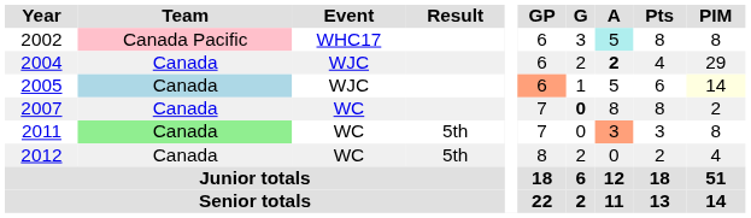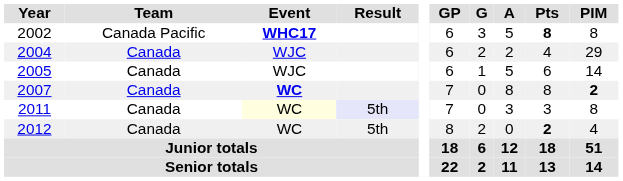2002 | Team: pink background -> no background
2002 | Event: normal -> bold
2002 | A: paleturquoise background -> no background
2002 | Pts: normal -> bold
2004 | A: bold -> normal
2005 | Team: lightblue background -> no background
2005 | GP: lightsalmon background -> no background
2005 | PIM: lightyellow background -> no background
2007 | Event: normal -> bold
2007 | G: bold -> normal
2007 | PIM: normal -> bold
2011 | Team: lightgreen background -> no background
2011 | Event: no background -> lightyellow background
2011 | Result: no background -> lavender background
2011 | A: lightsalmon background -> no background
2012 | Pts: normal -> bold
